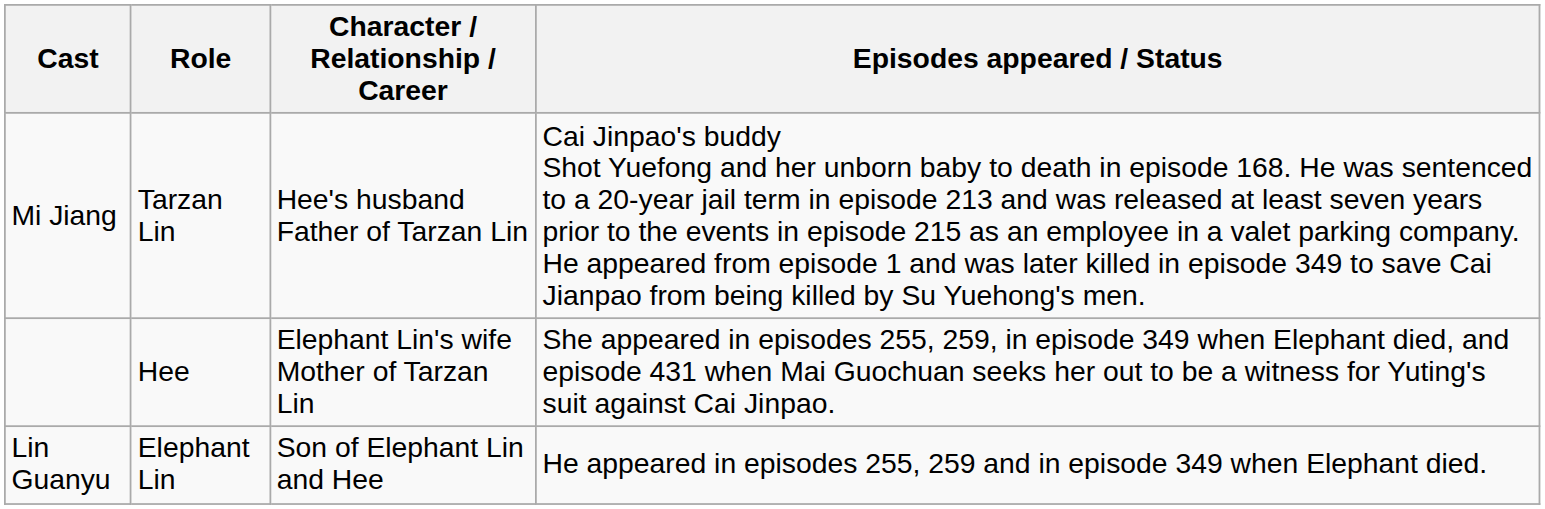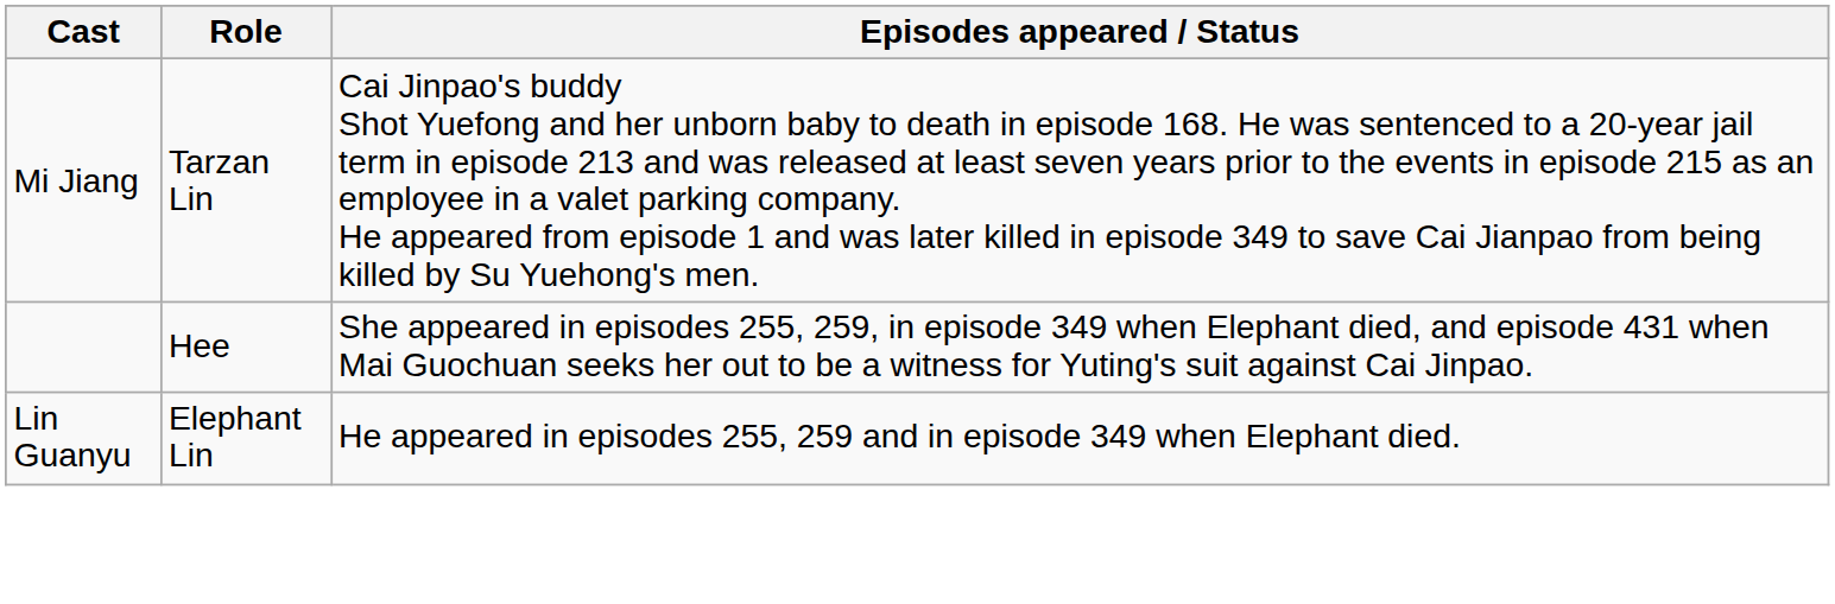- column: Character / Relationship / Career | Hee's husband Father of Tarzan Lin | Elephant Lin's wife Mother of Tarzan Lin | Son of Elephant Lin and Hee
